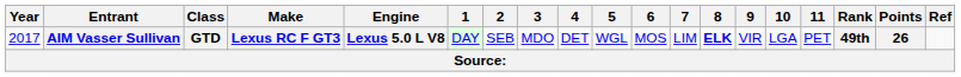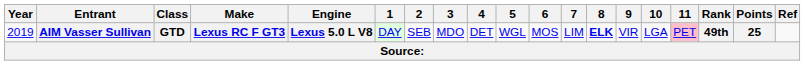AIM Vasser Sullivan | Year: 2017 -> 2019
AIM Vasser Sullivan | 11: no background -> pink background
AIM Vasser Sullivan | Points: 26 -> 25
